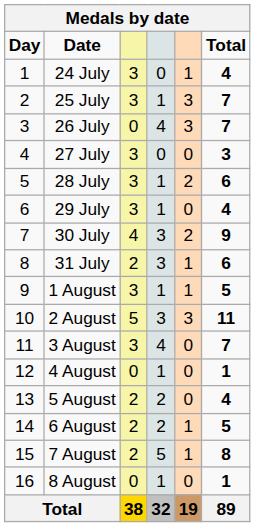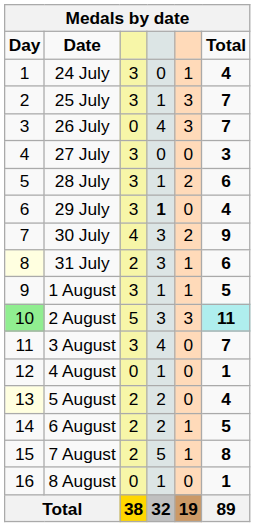29 July | column 4: normal -> bold
31 July | Day: no background -> lightyellow background
2 August | Day: no background -> lightgreen background
2 August | Total: no background -> paleturquoise background
5 August | Day: no background -> lightyellow background
